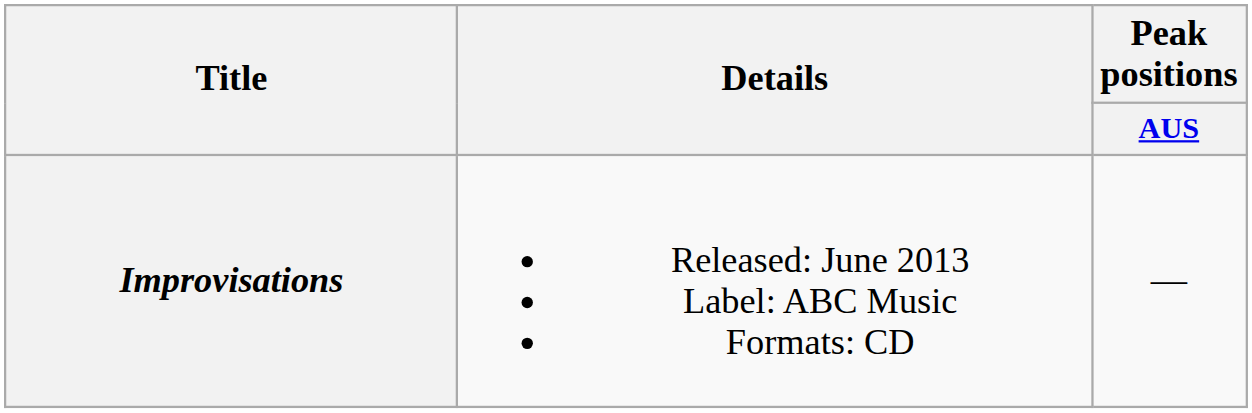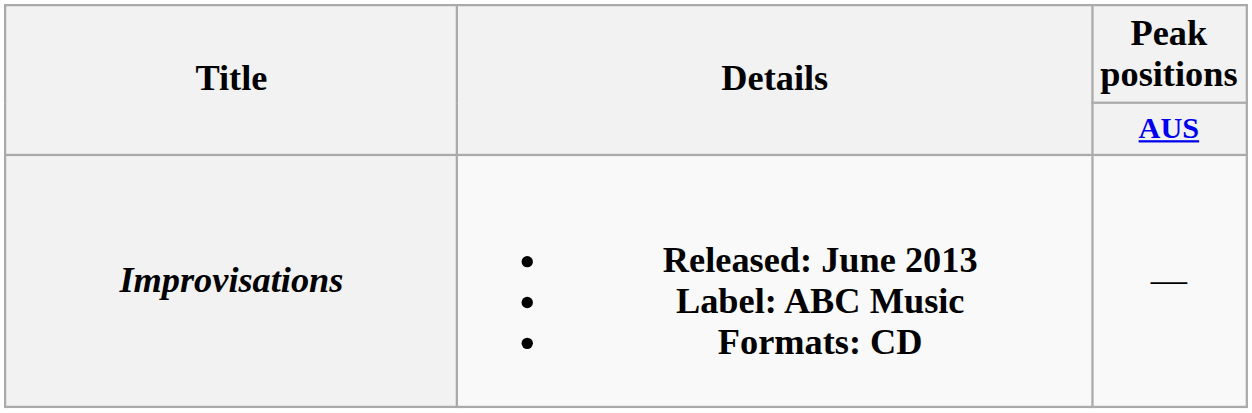Improvisations | Details: normal -> bold
